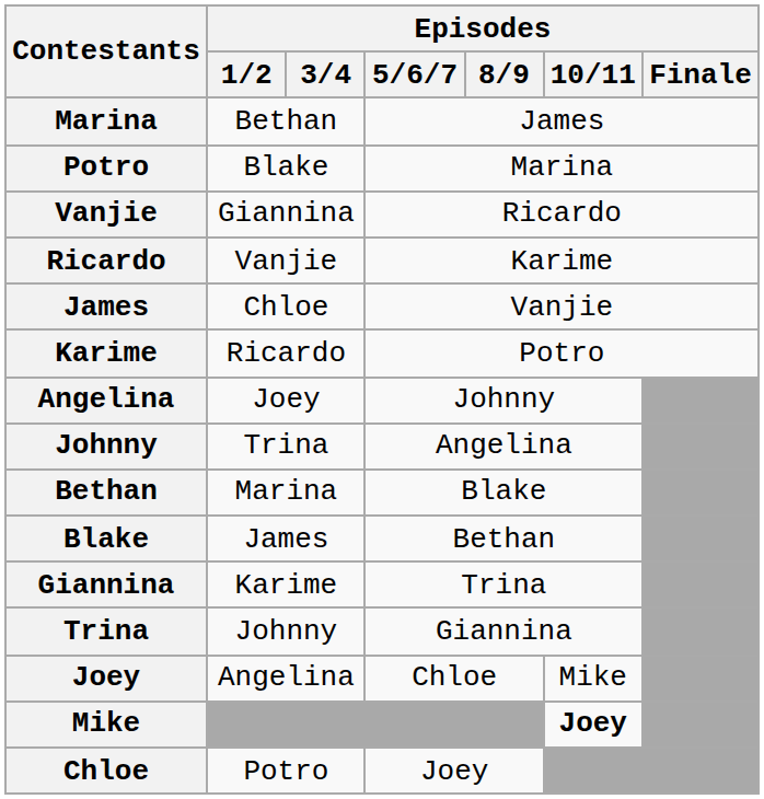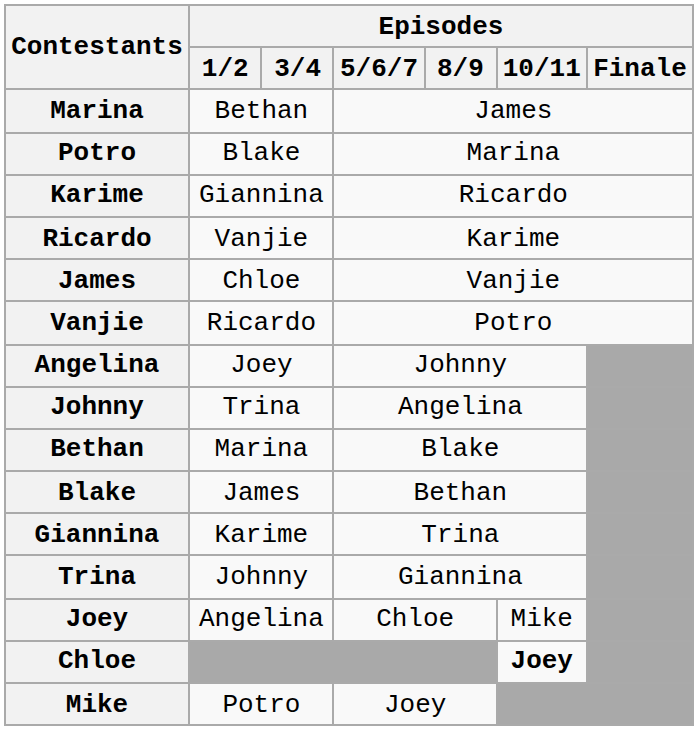row 5 | Contestants: Vanjie -> Karime
row 8 | Contestants: Karime -> Vanjie
row 16 | Contestants: Mike -> Chloe
row 17 | Contestants: Chloe -> Mike
